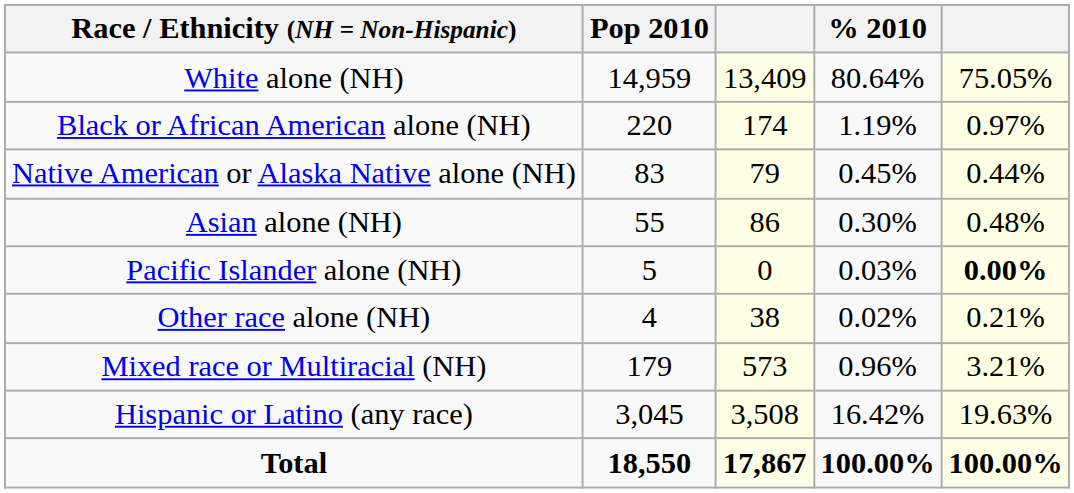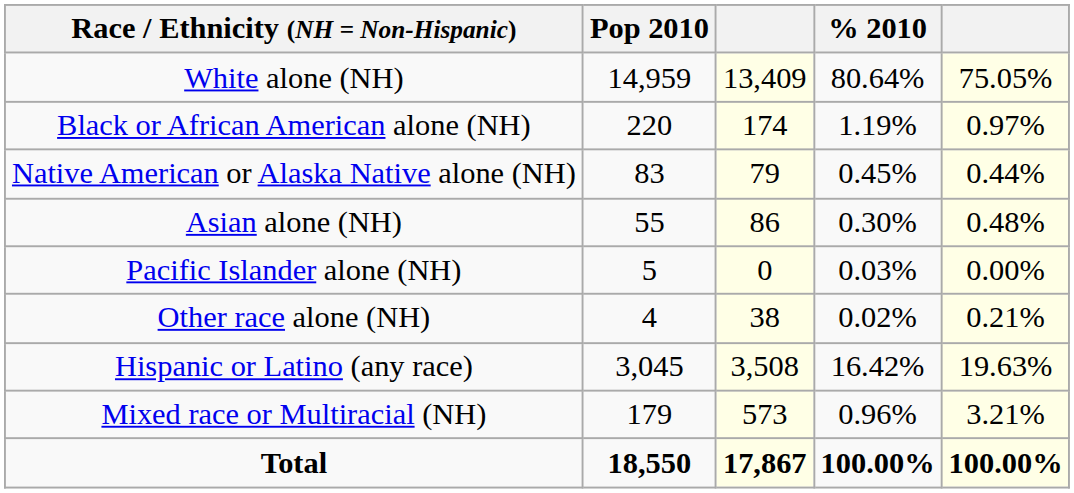Pacific Islander alone (NH) | column 5: bold -> normal
rows swapped: Mixed race or Multiracial (NH) <-> Hispanic or Latino (any race)
